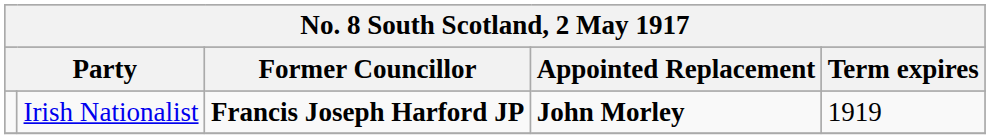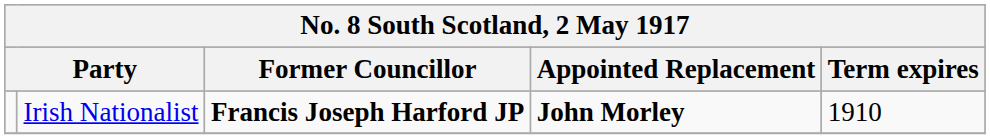Irish Nationalist | Term expires: 1919 -> 1910
